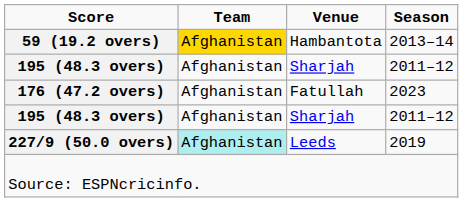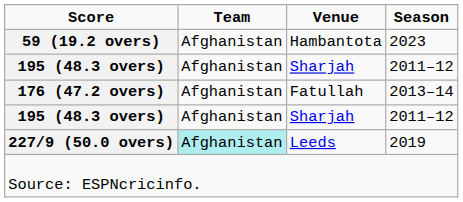59 (19.2 overs) | Team: gold background -> no background
59 (19.2 overs) | Season: 2013–14 -> 2023
176 (47.2 overs) | Season: 2023 -> 2013–14
